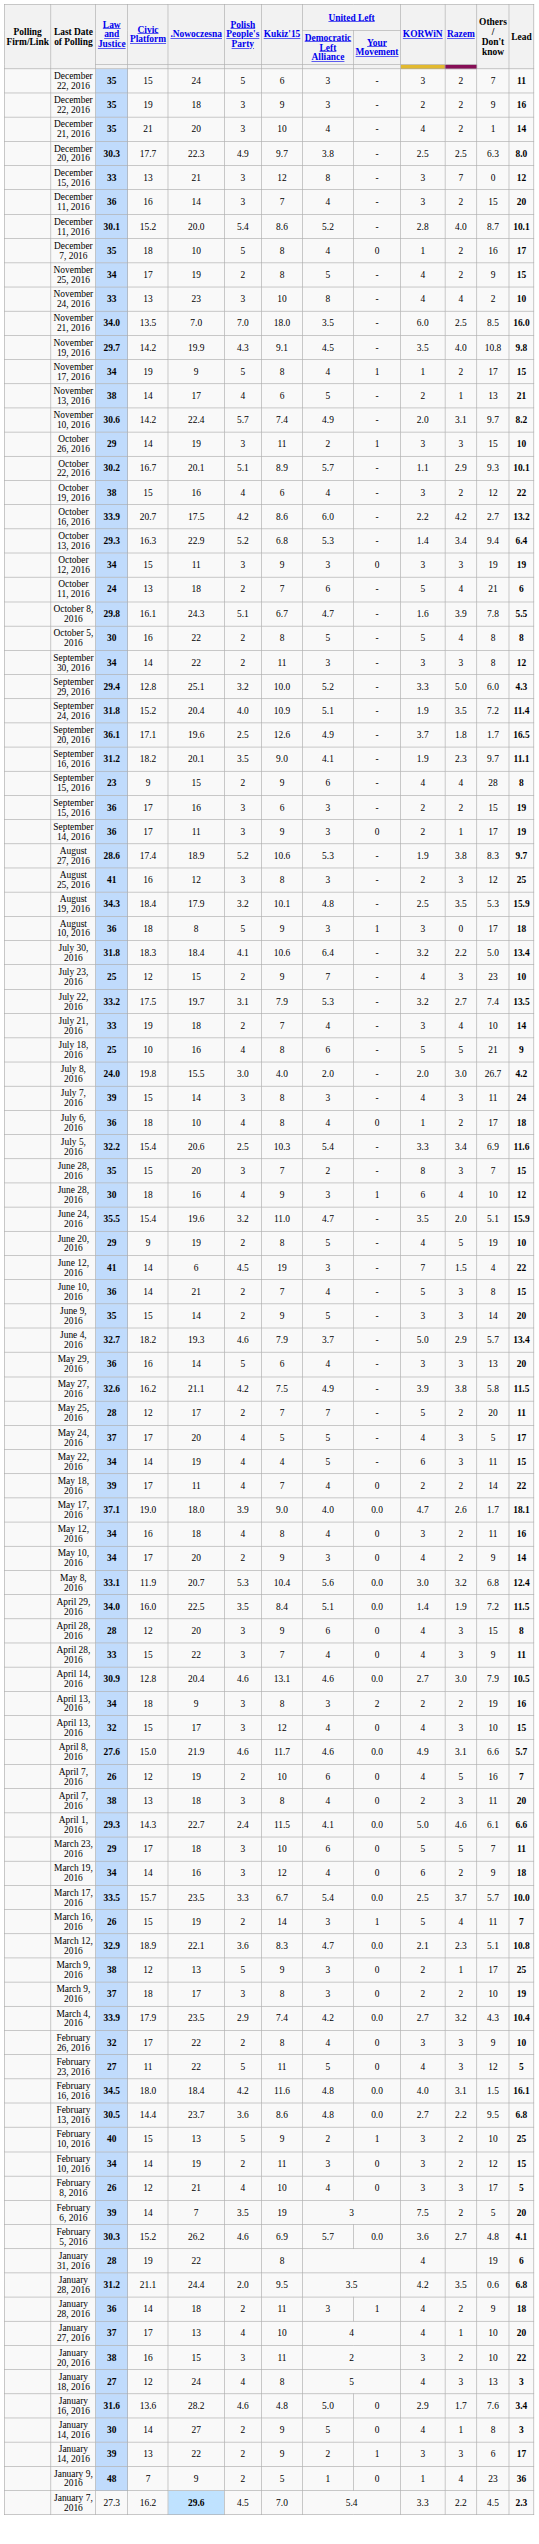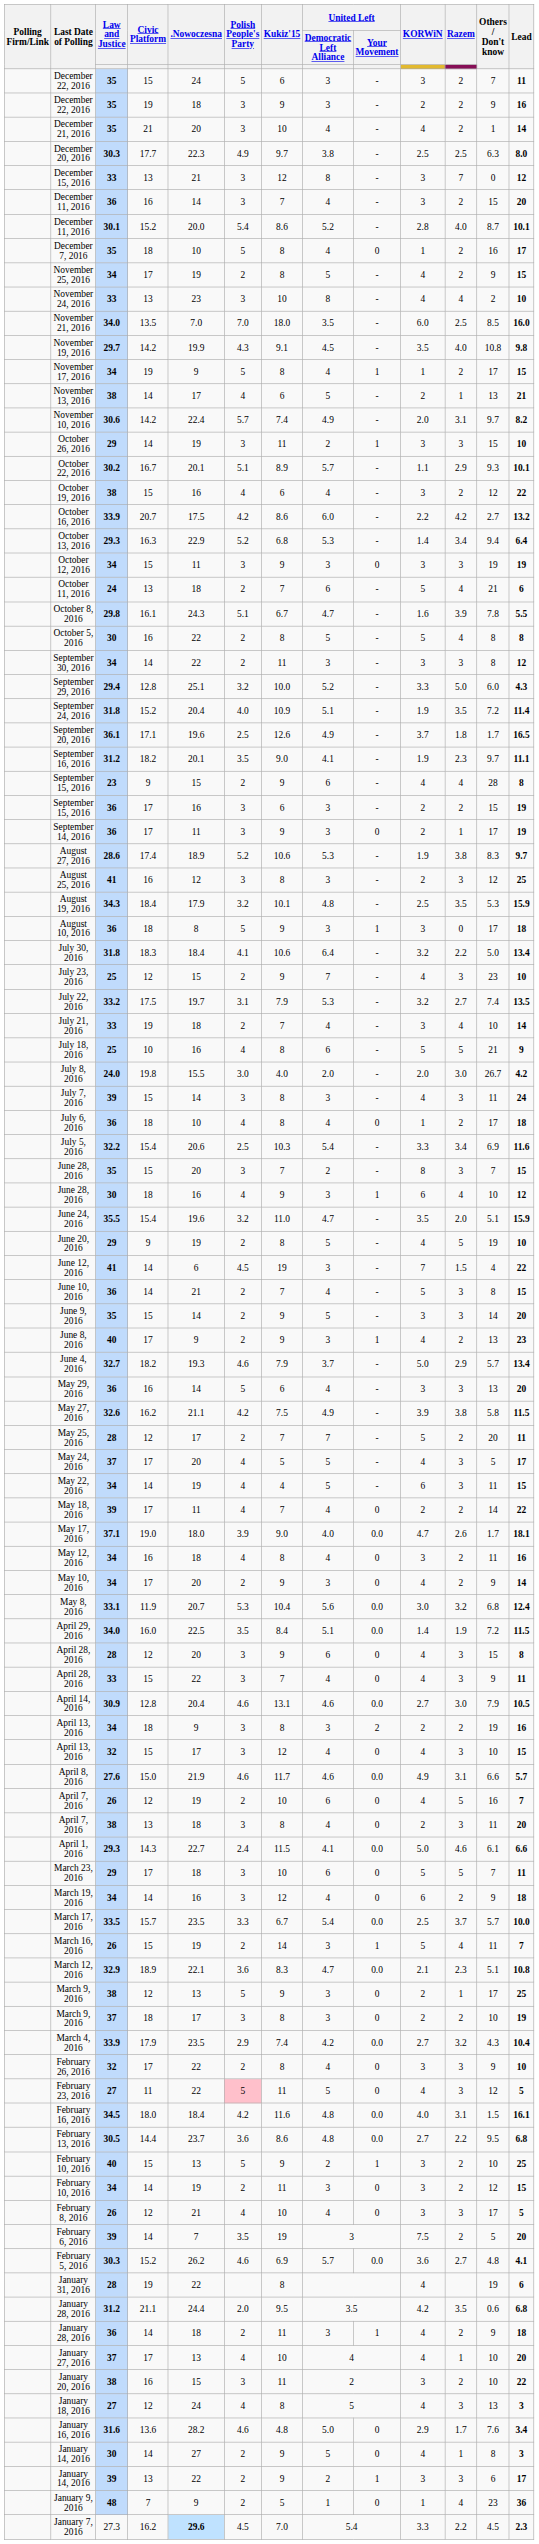+ row: June 8, 2016 | 40 | 17 | 9 | 2 | 9 | 3 | 1 | 4 | 2 | 13 | 23
February 23, 2016 | Polish People's Party: no background -> pink background
